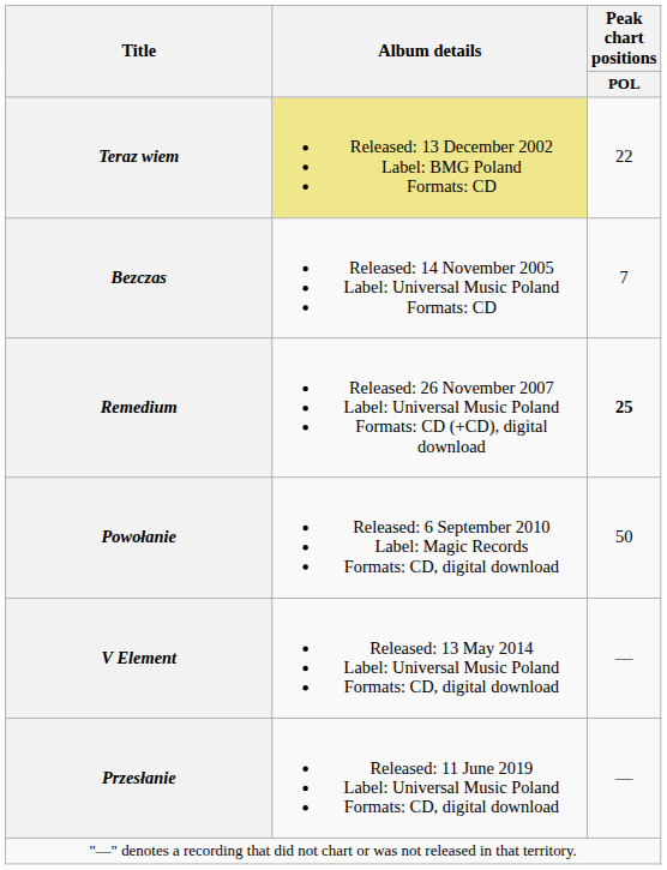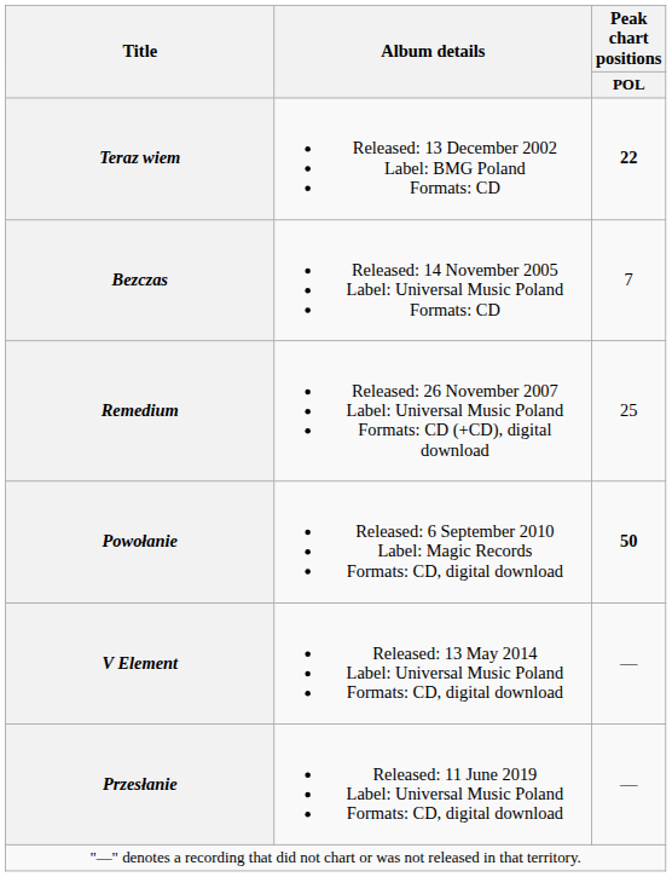Teraz wiem | Album details: khaki background -> no background
Teraz wiem | Peak chart positions / POL: normal -> bold
Remedium | Peak chart positions / POL: bold -> normal
Powołanie | Peak chart positions / POL: normal -> bold
